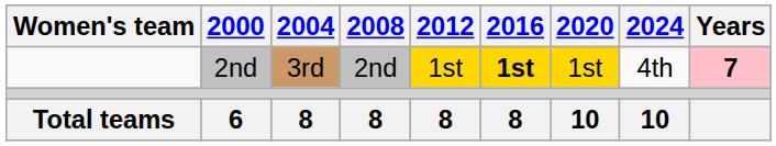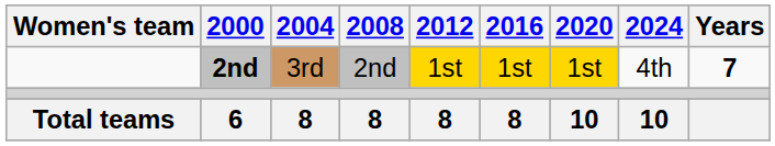row 2 | 2000: normal -> bold
row 2 | 2016: bold -> normal
row 2 | Years: pink background -> no background
